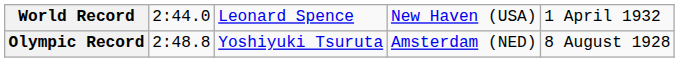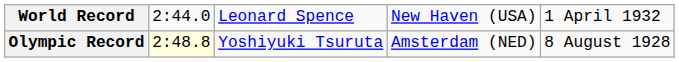Olympic Record | column 2: no background -> lightyellow background
